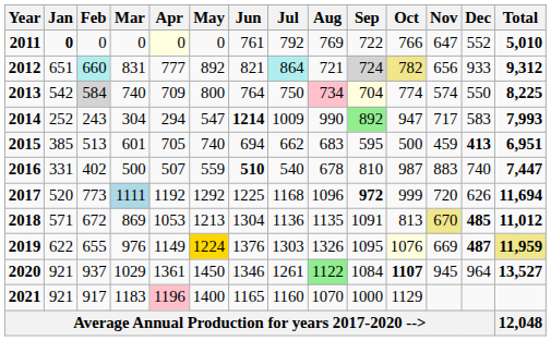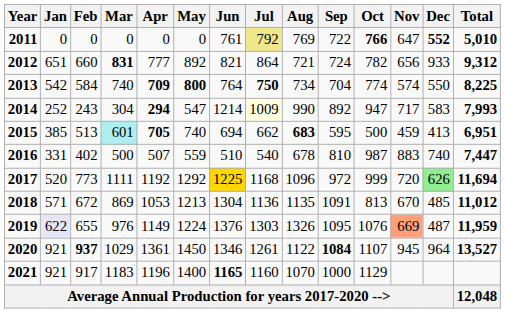2011 | Jan: bold -> normal
2011 | Apr: lightyellow background -> no background
2011 | Jul: no background -> khaki background
2011 | Oct: normal -> bold
2011 | Dec: normal -> bold
2012 | Feb: paleturquoise background -> no background
2012 | Mar: normal -> bold
2012 | Jul: paleturquoise background -> no background
2012 | Sep: lightgrey background -> no background
2012 | Oct: khaki background -> no background
2013 | Feb: lightgrey background -> no background
2013 | Apr: normal -> bold
2013 | May: normal -> bold
2013 | Jul: normal -> bold
2013 | Aug: pink background -> no background
2013 | Sep: lightyellow background -> no background
2014 | Apr: normal -> bold
2014 | Jun: bold -> normal
2014 | Jul: no background -> lightyellow background
2014 | Sep: lightgreen background -> no background
2015 | Mar: no background -> paleturquoise background
2015 | Apr: normal -> bold
2015 | Aug: normal -> bold
2015 | Dec: bold -> normal
2016 | Jun: bold -> normal
2017 | Mar: lightblue background -> no background
2017 | Jun: no background -> gold background
2017 | Sep: bold -> normal
2017 | Dec: no background -> lightgreen background
2018 | Nov: khaki background -> no background
2018 | Dec: bold -> normal
2019 | Jan: no background -> lavender background
2019 | May: gold background -> no background
2019 | Oct: lightyellow background -> no background
2019 | Nov: no background -> lightsalmon background
2019 | Dec: bold -> normal
2019 | Total: khaki background -> no background
2020 | Feb: normal -> bold
2020 | Aug: lightgreen background -> no background
2020 | Sep: normal -> bold
2020 | Oct: bold -> normal
2021 | Apr: pink background -> no background
2021 | Jun: normal -> bold
